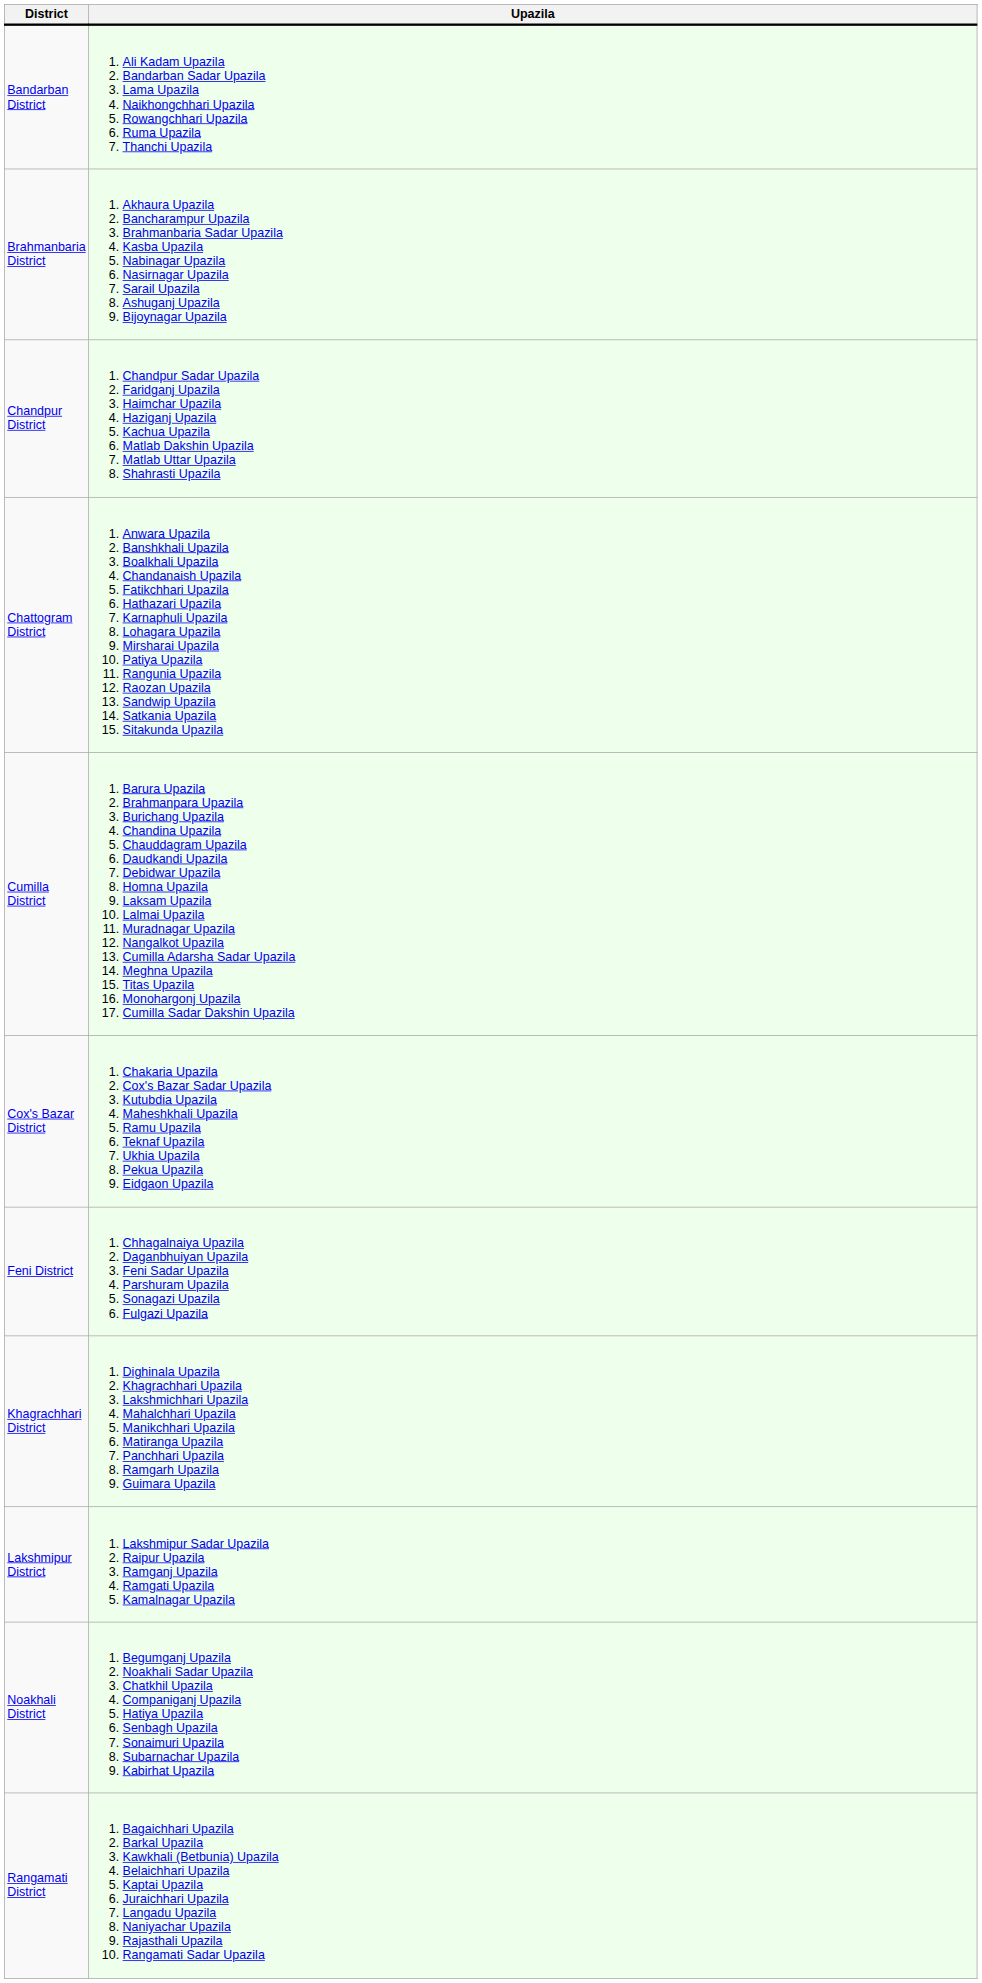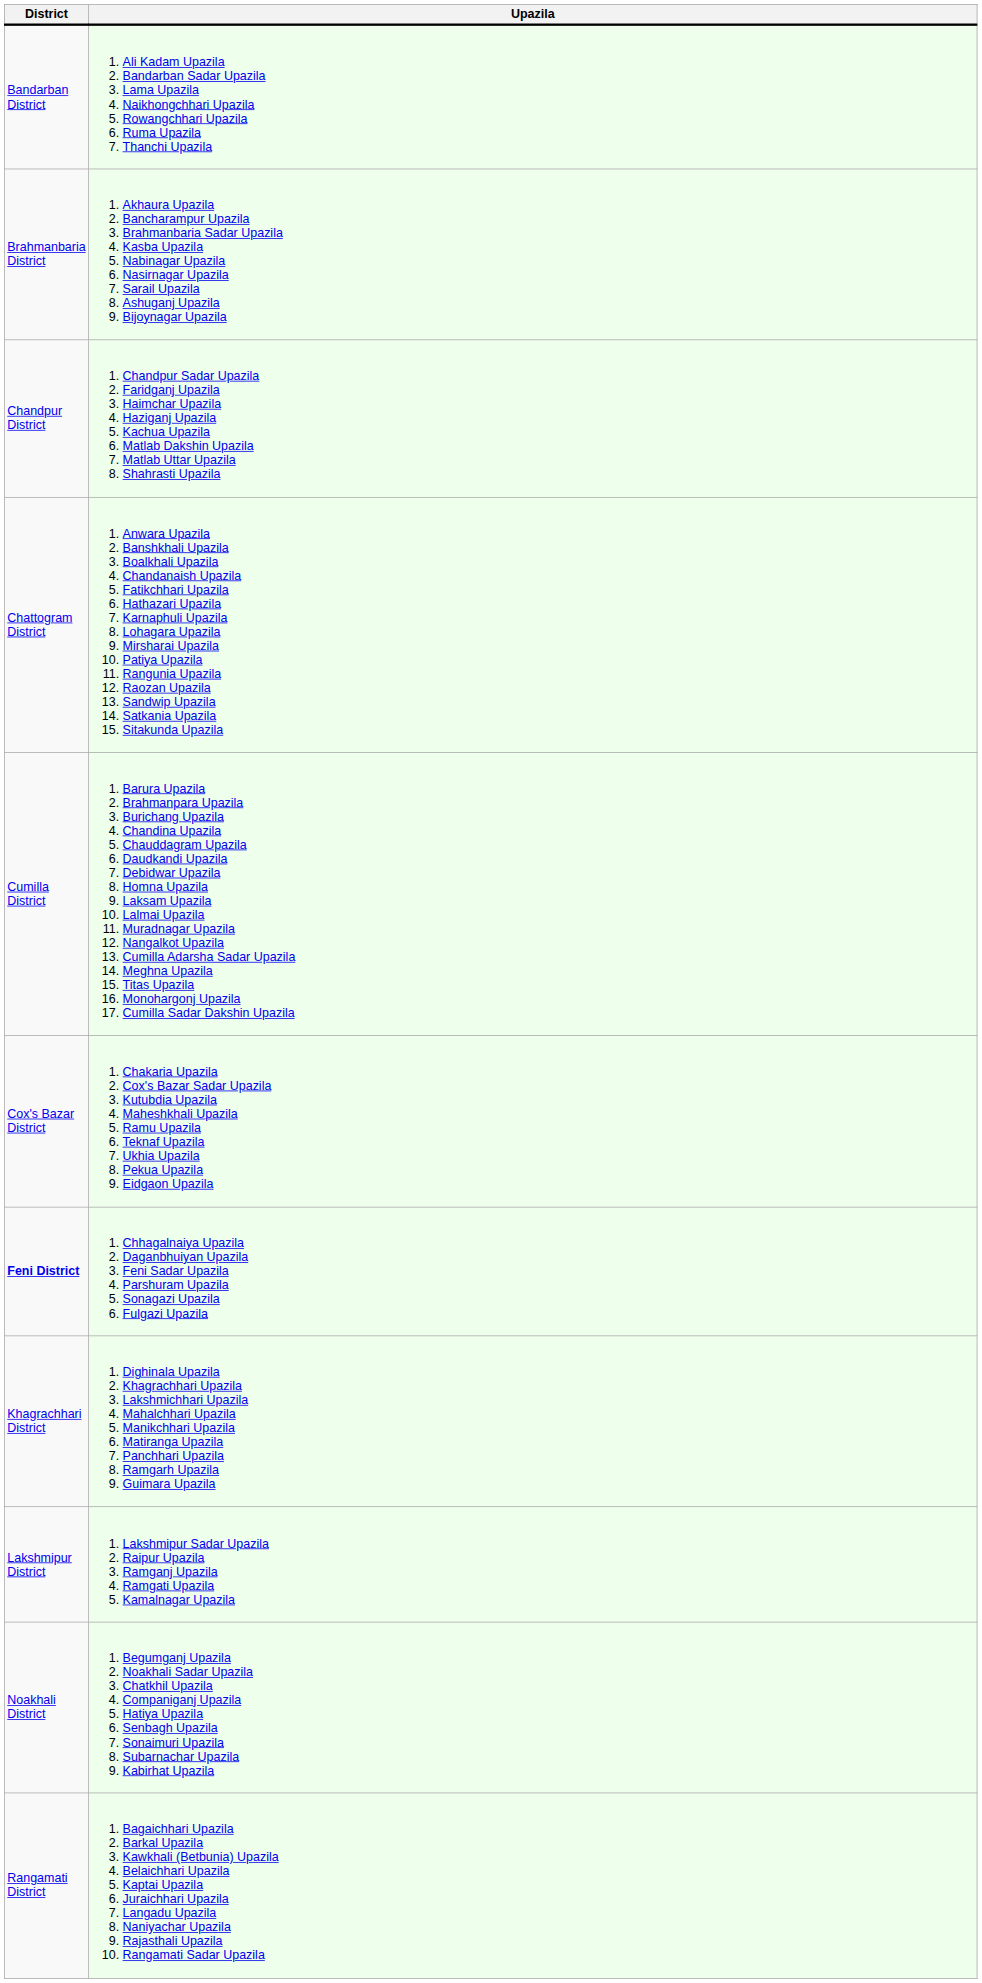Feni District | District: normal -> bold
